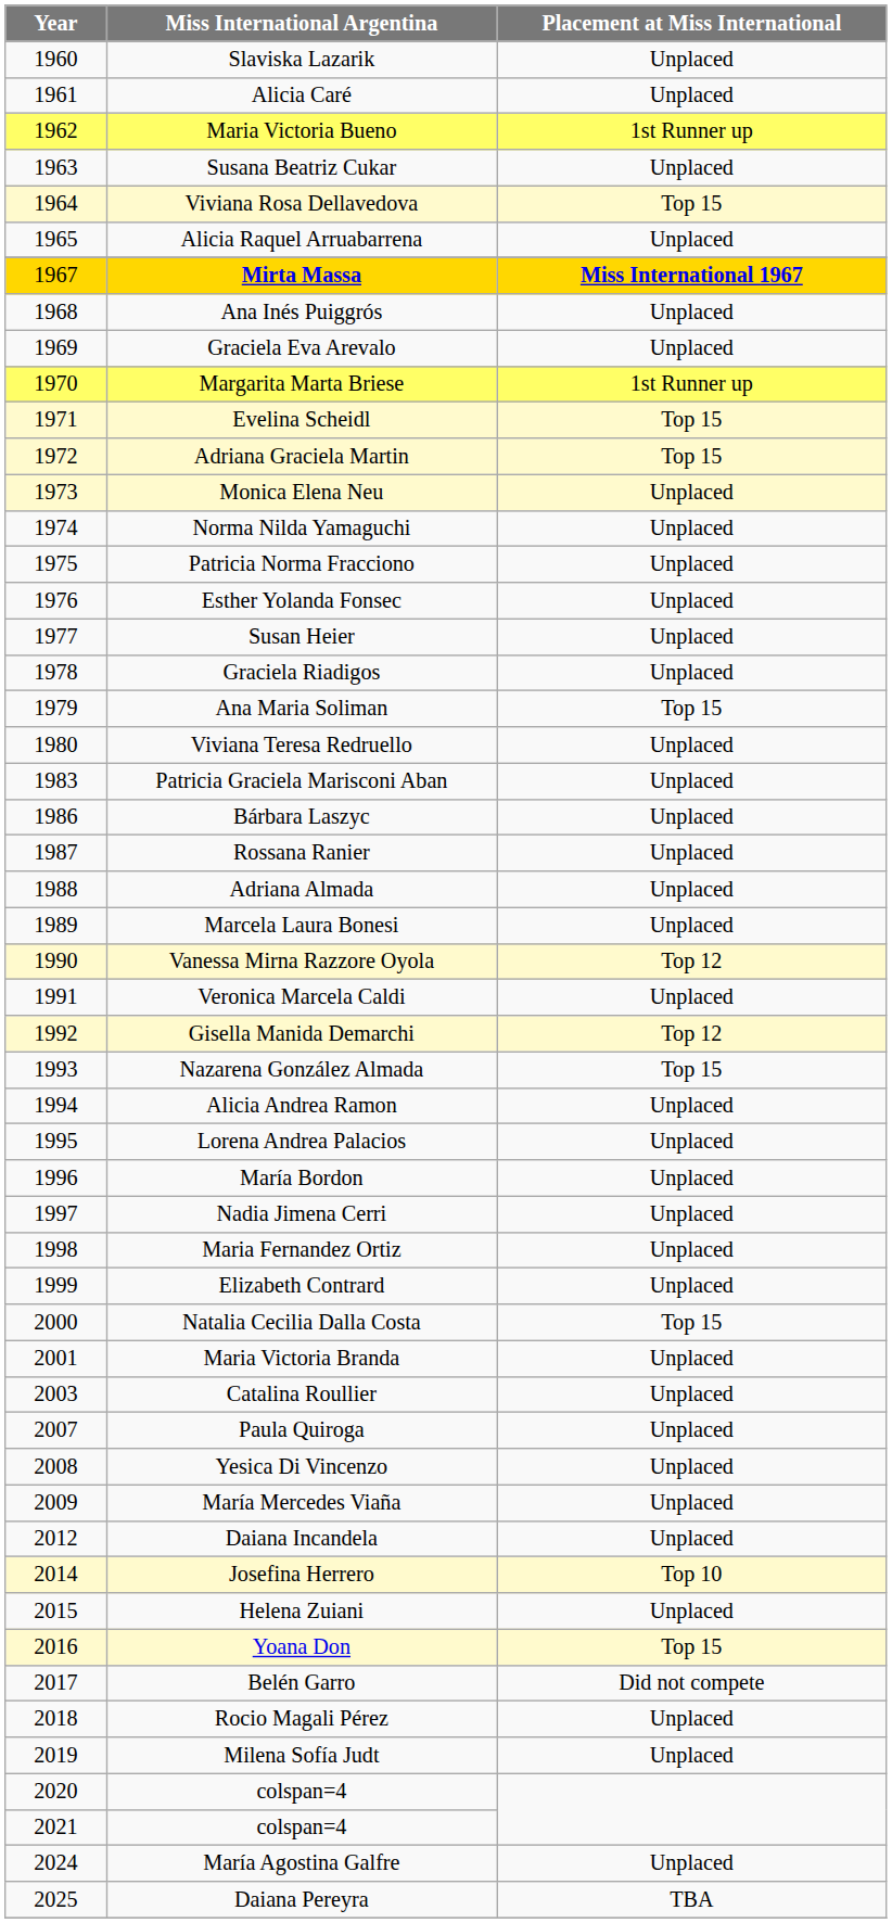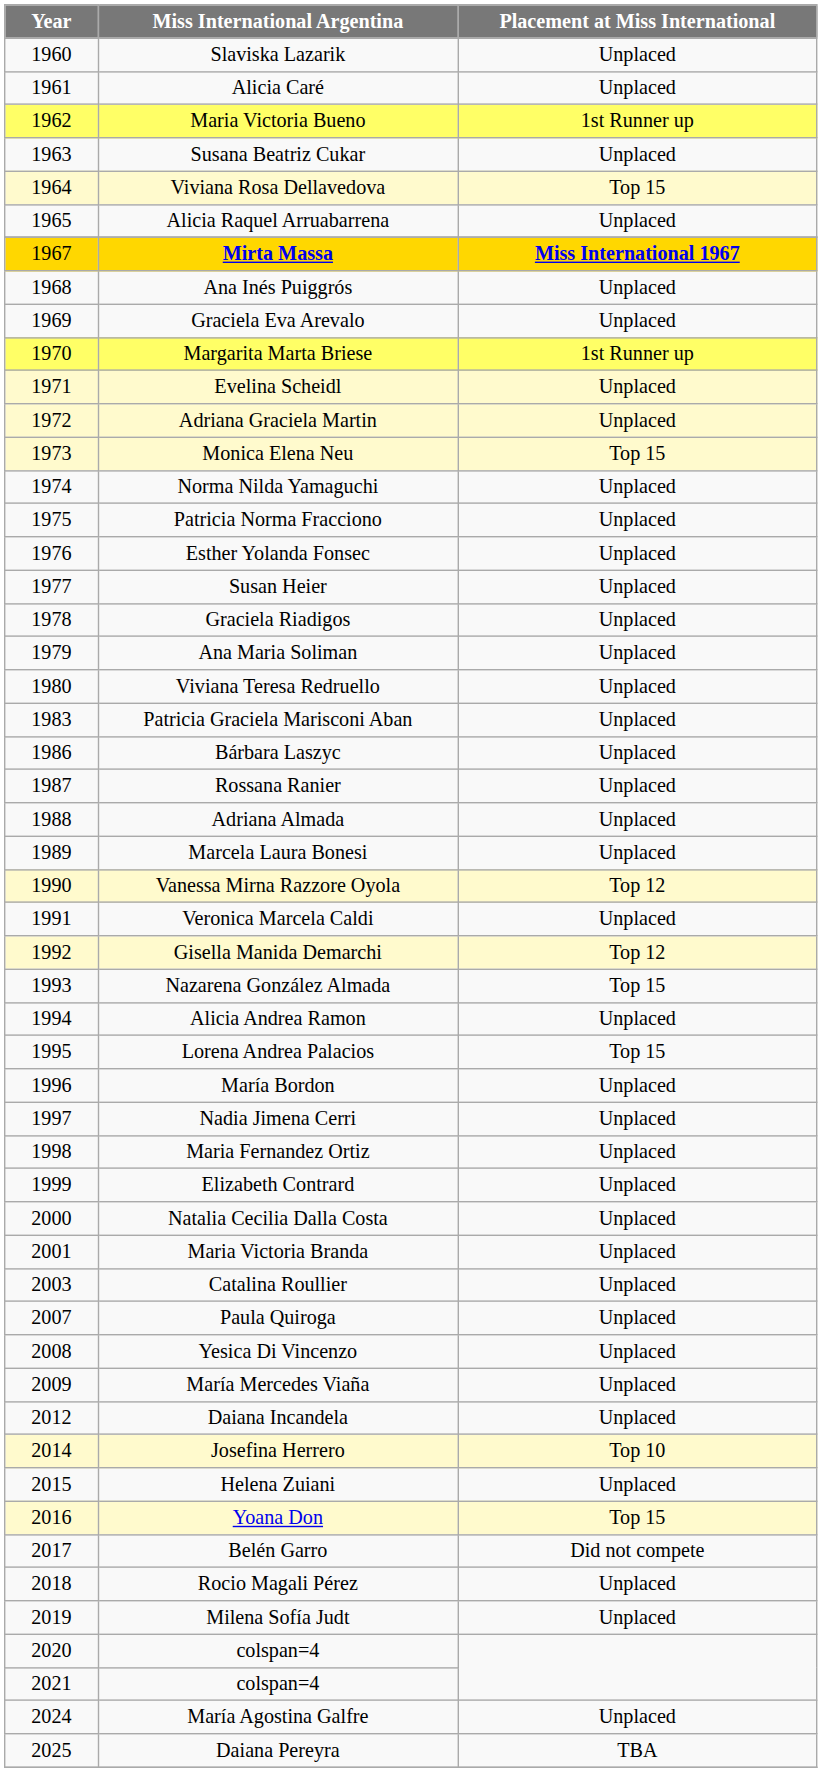Evelina Scheidl | Placement at Miss International: Top 15 -> Unplaced
Adriana Graciela Martin | Placement at Miss International: Top 15 -> Unplaced
Monica Elena Neu | Placement at Miss International: Unplaced -> Top 15
Ana Maria Soliman | Placement at Miss International: Top 15 -> Unplaced
Lorena Andrea Palacios | Placement at Miss International: Unplaced -> Top 15
Natalia Cecilia Dalla Costa | Placement at Miss International: Top 15 -> Unplaced
